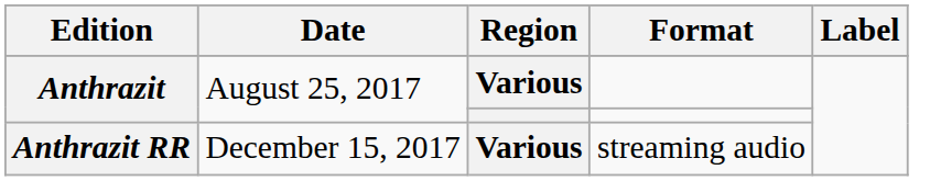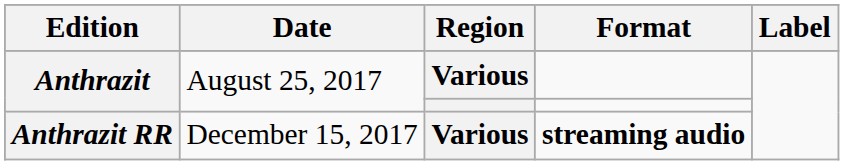Anthrazit RR | Format: normal -> bold
